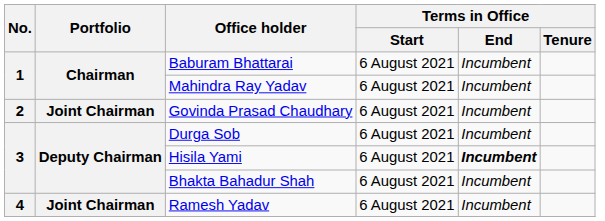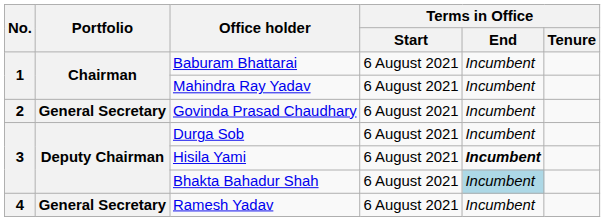Govinda Prasad Chaudhary | Portfolio: Joint Chairman -> General Secretary
Bhakta Bahadur Shah | Terms in Office / End: no background -> lightblue background
Ramesh Yadav | Portfolio: Joint Chairman -> General Secretary
